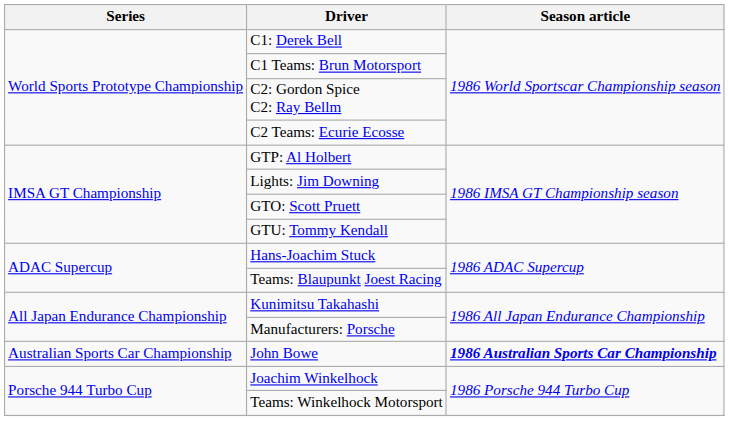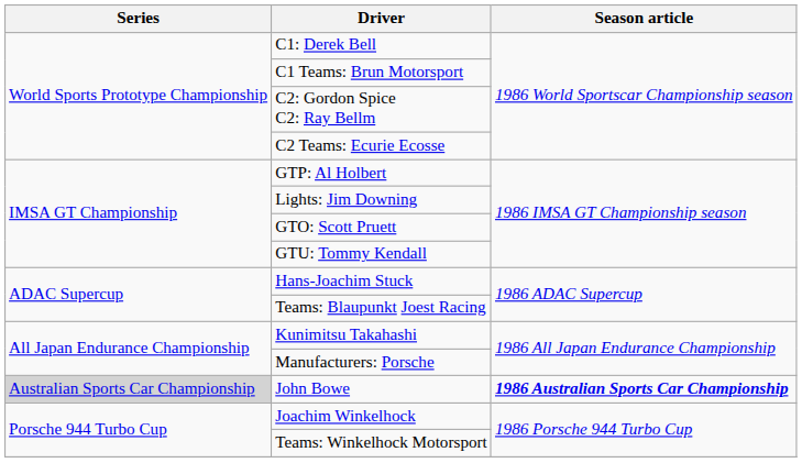John Bowe | Series: no background -> lightgrey background
